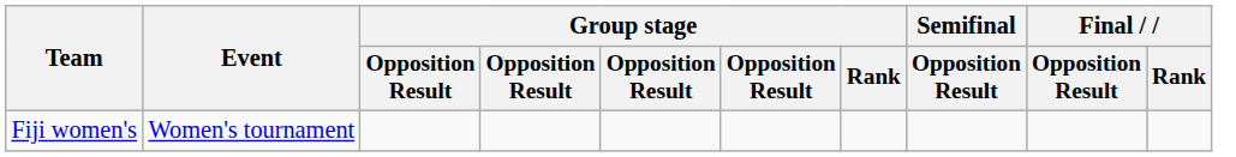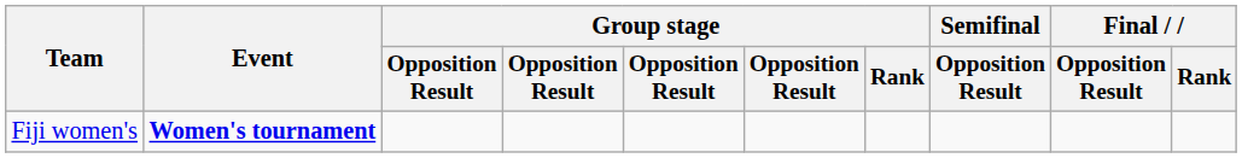Fiji women's | Event: normal -> bold
